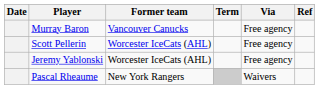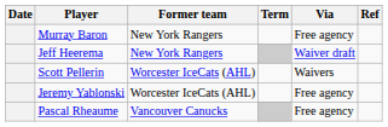Murray Baron | Former team: Vancouver Canucks -> New York Rangers
+ row: Jeff Heerema | New York Rangers | Waiver draft
Scott Pellerin | Via: Free agency -> Waivers
Pascal Rheaume | Former team: New York Rangers -> Vancouver Canucks
Pascal Rheaume | Via: Waivers -> Free agency
